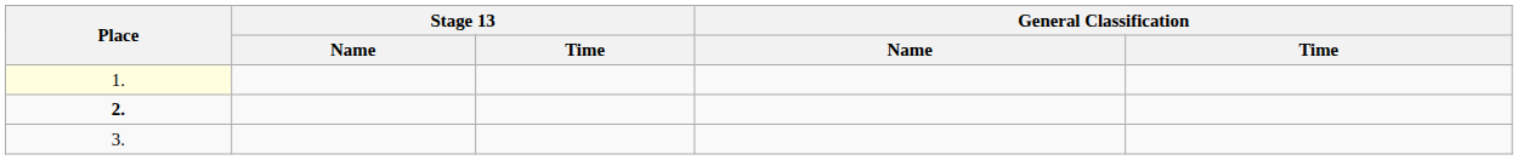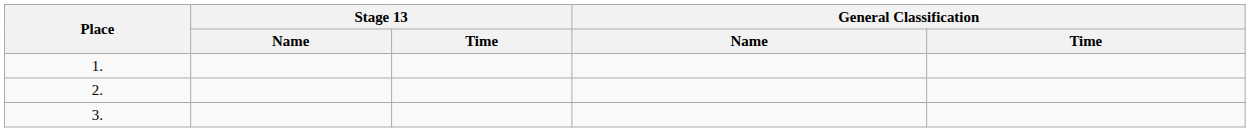1. | Place: lightyellow background -> no background
2. | Place: bold -> normal
